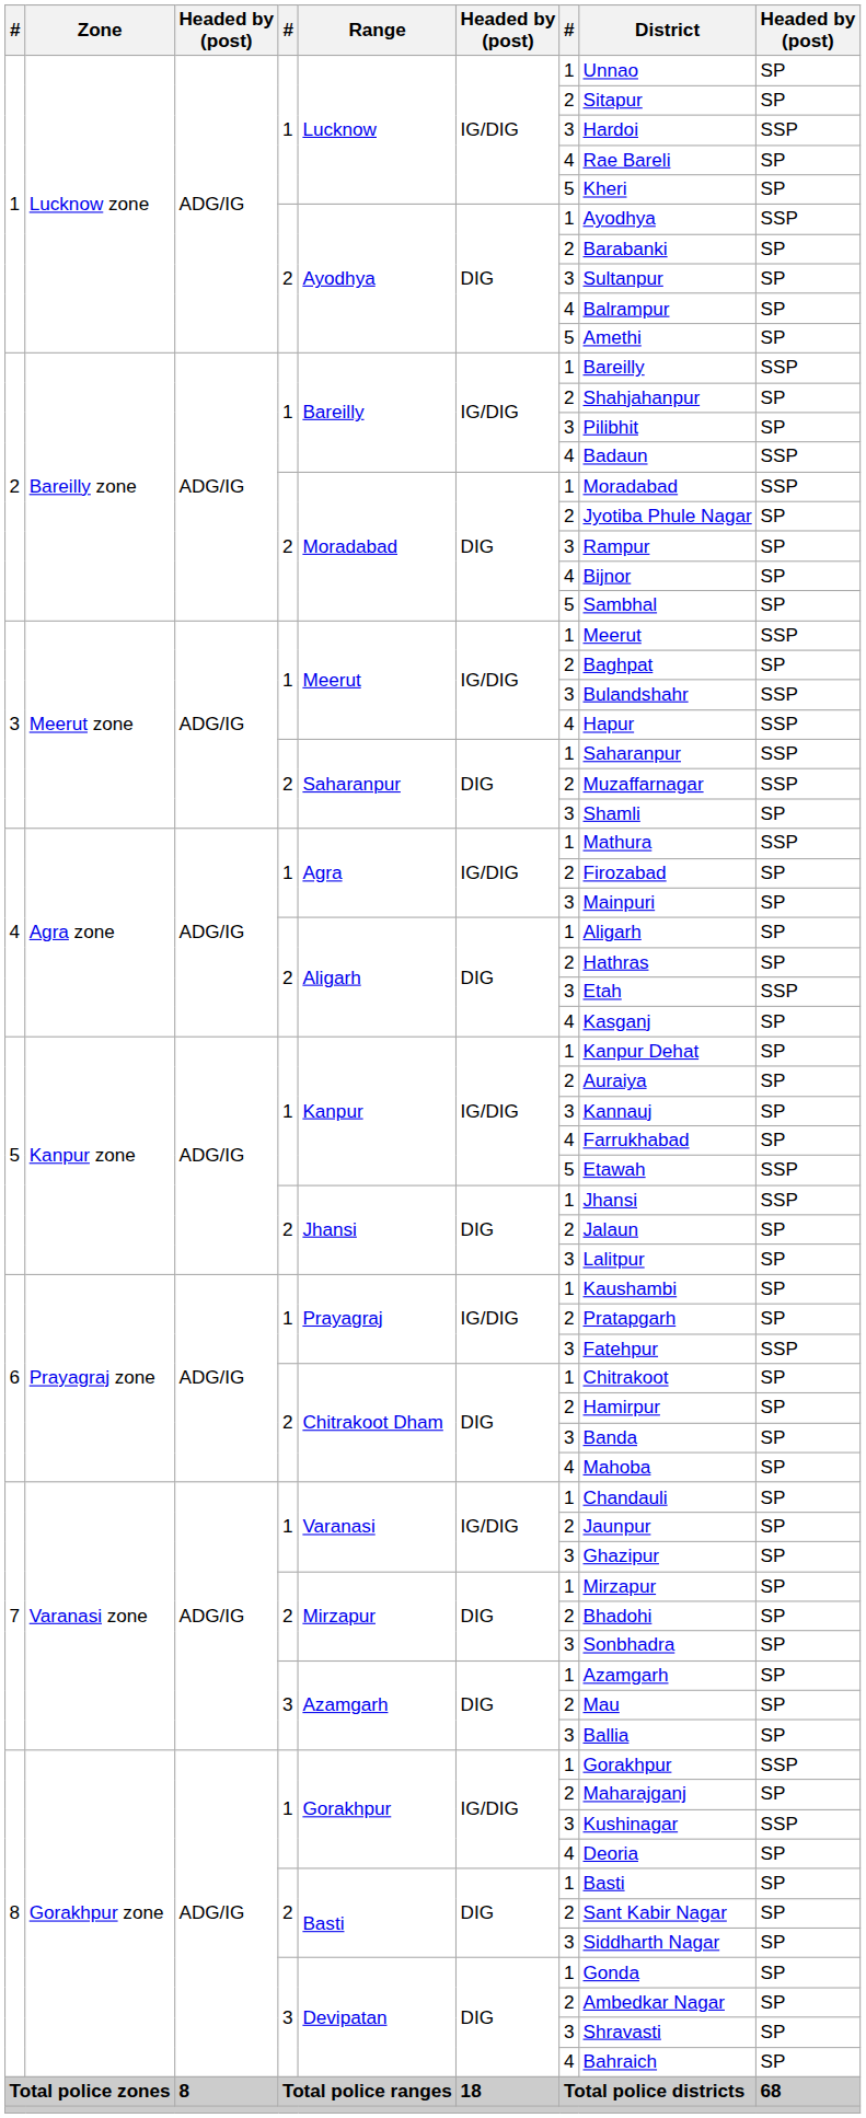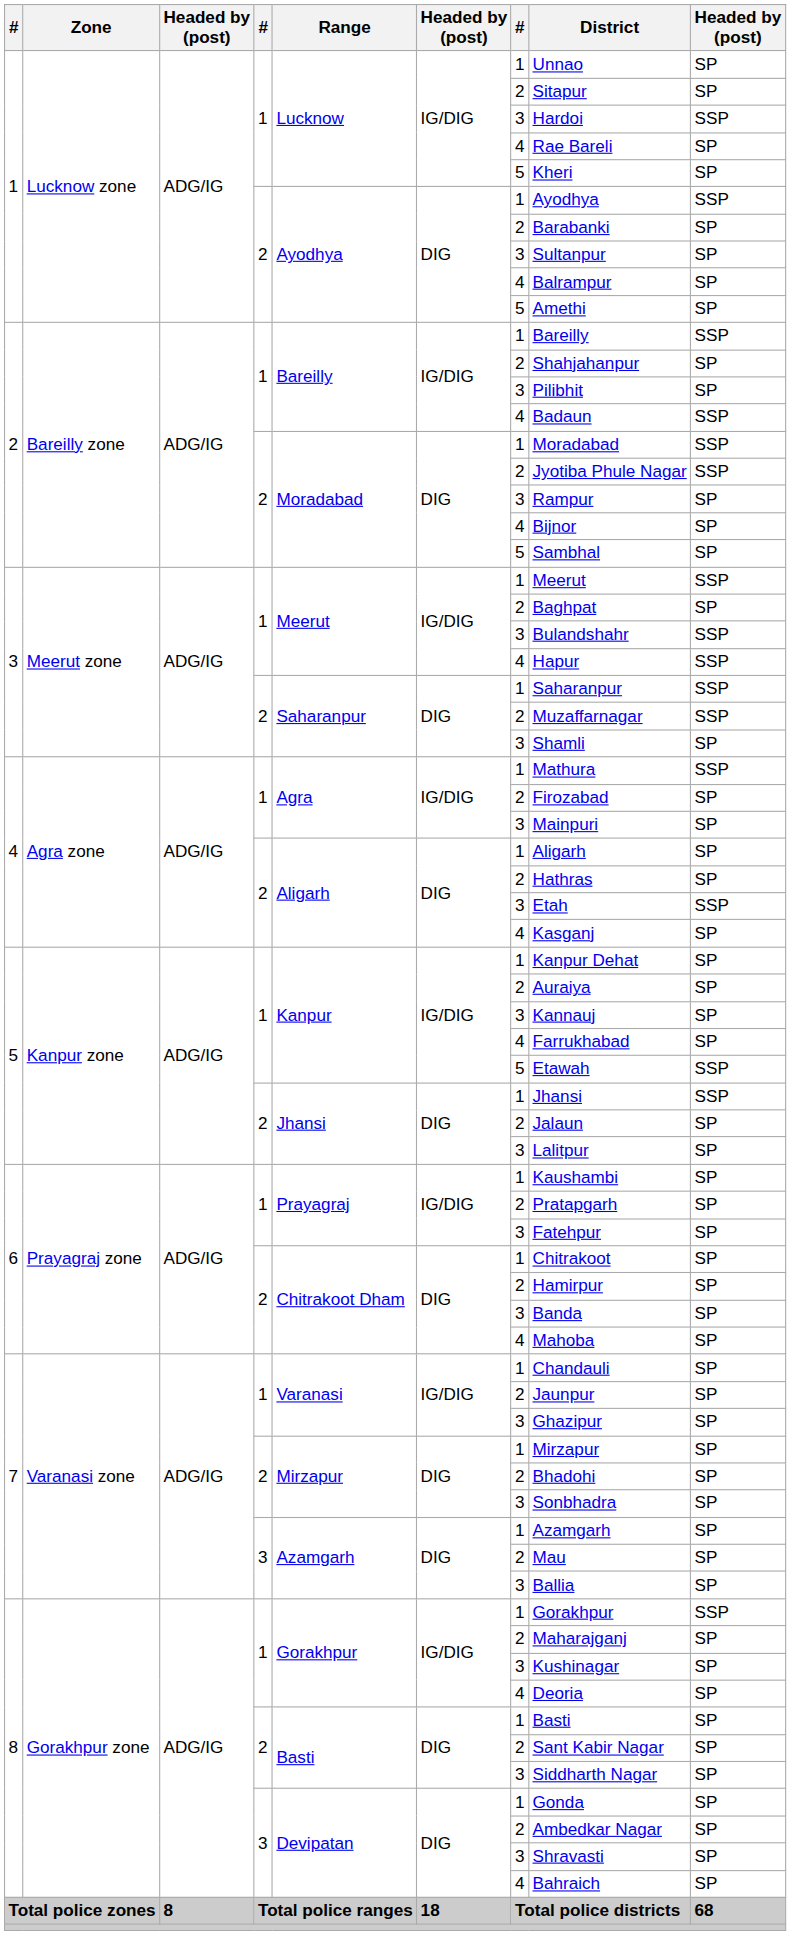row 17 | column 9: SP -> SSP
row 45 | column 9: SSP -> SP
row 61 | column 9: SSP -> SP
